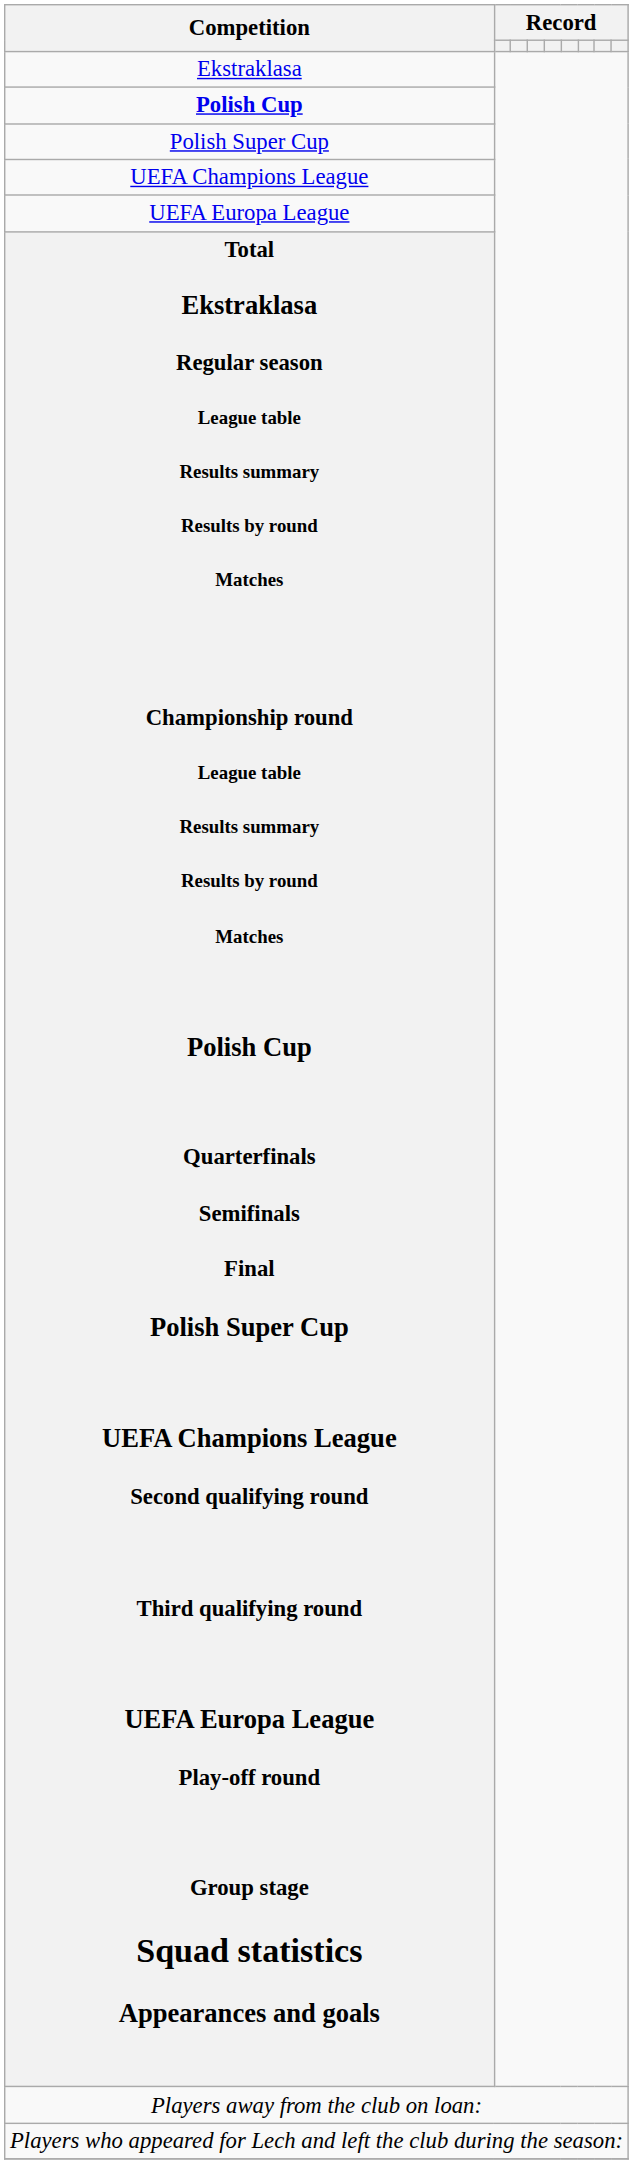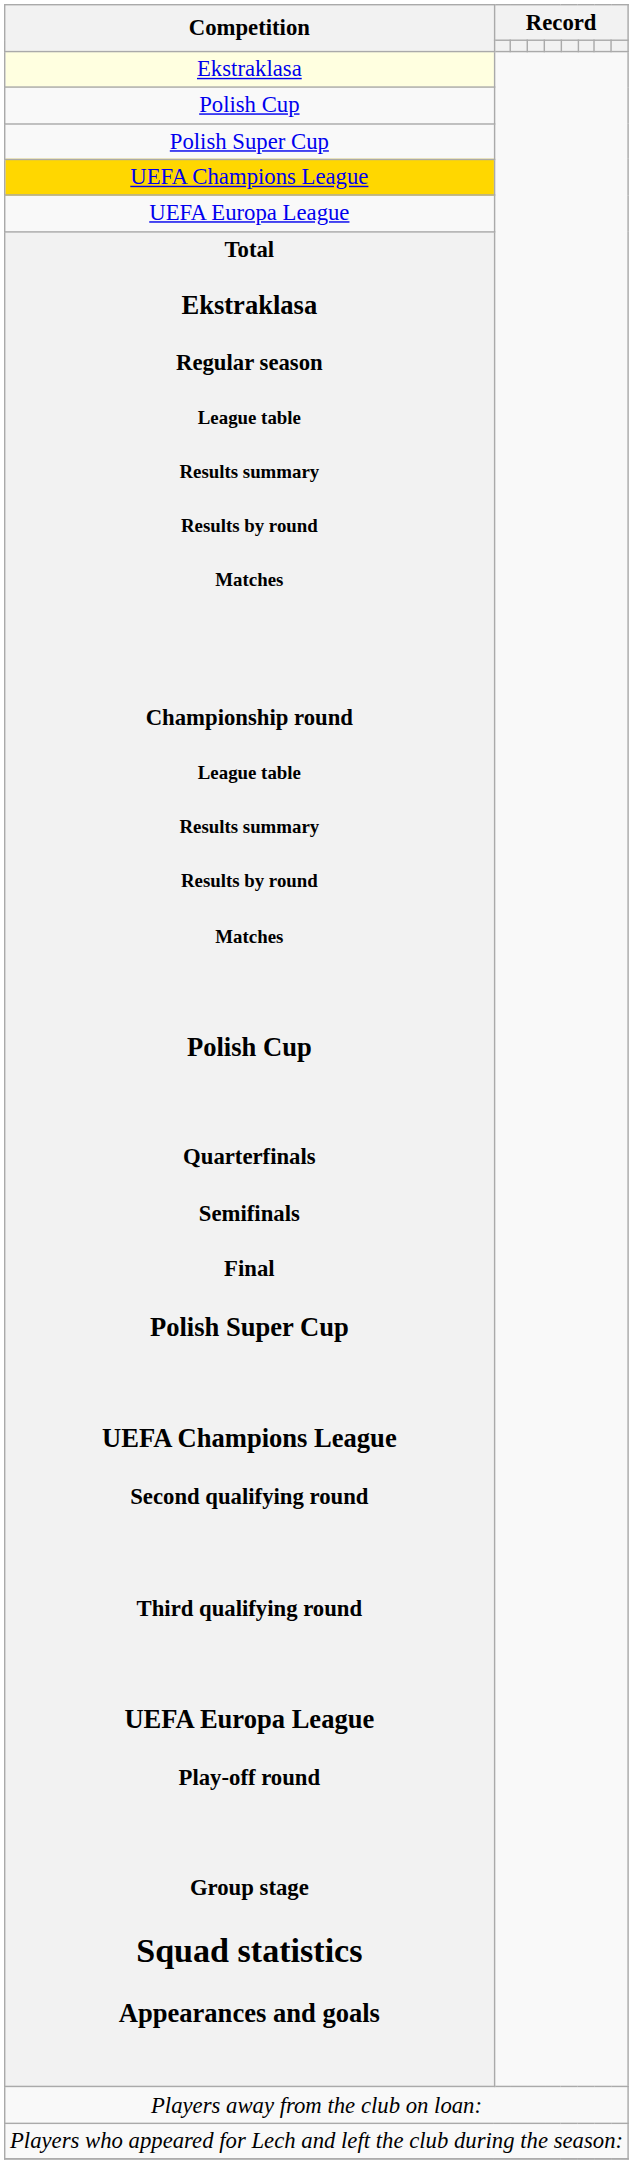Ekstraklasa | Competition: no background -> lightyellow background
Polish Cup | Competition: bold -> normal
UEFA Champions League | Competition: no background -> gold background
